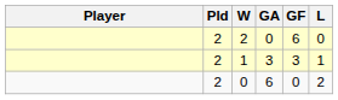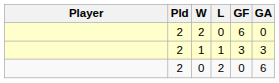columns swapped: L <-> GA
